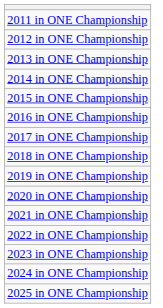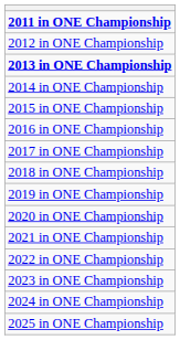row 2 | column 1: normal -> bold
row 4 | column 1: normal -> bold
